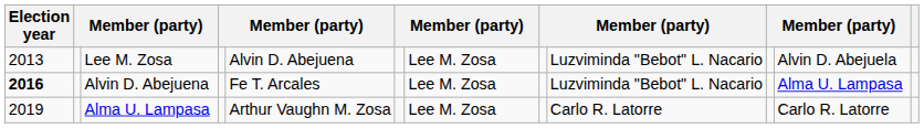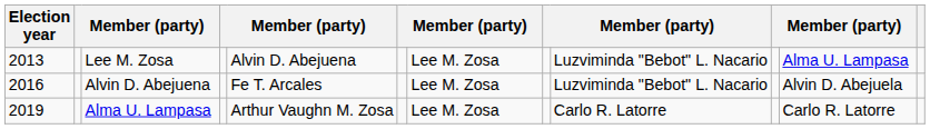row 2 | column 11: Alvin D. Abejuela -> Alma U. Lampasa
row 3 | Election year: bold -> normal
row 3 | column 11: Alma U. Lampasa -> Alvin D. Abejuela
